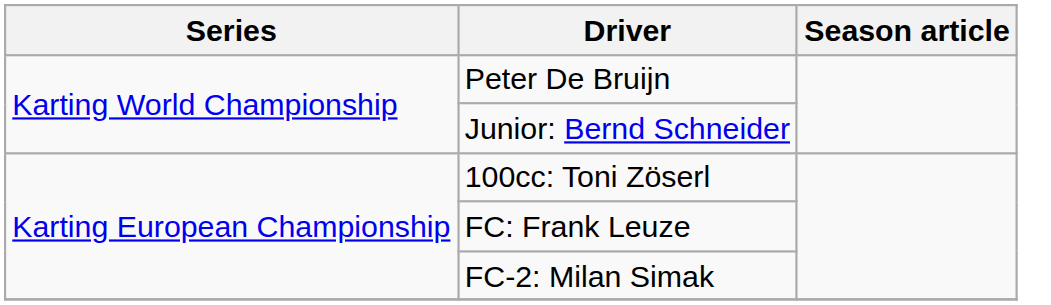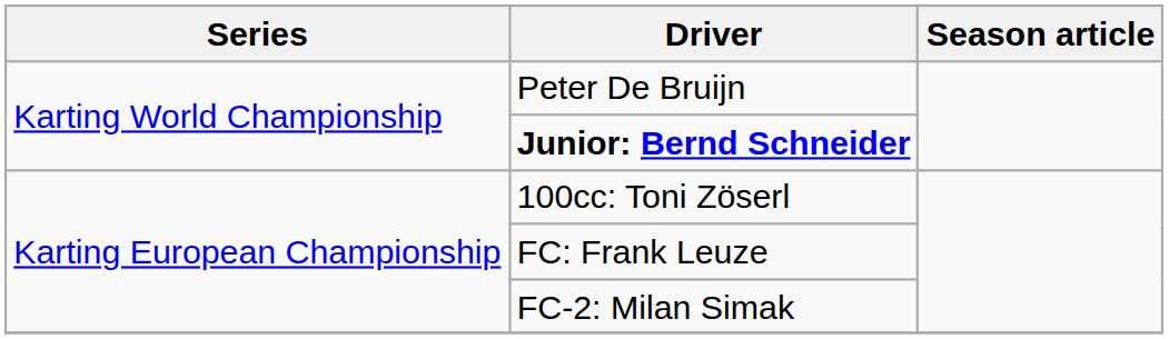Junior: Bernd Schneider | Driver: normal -> bold
